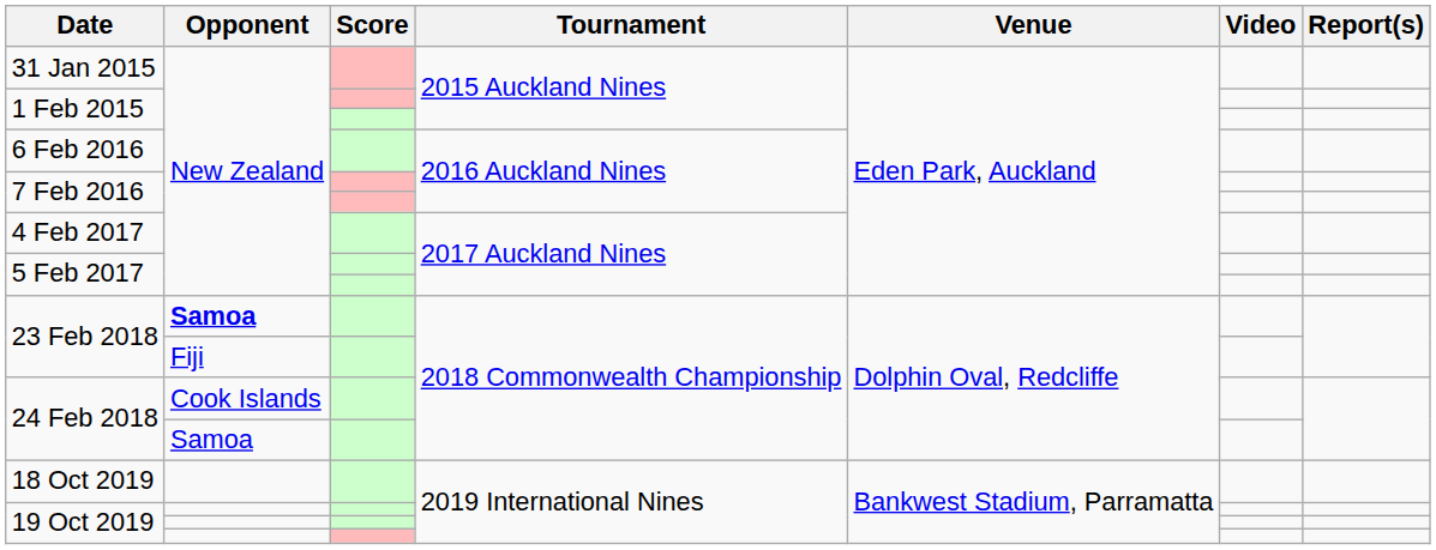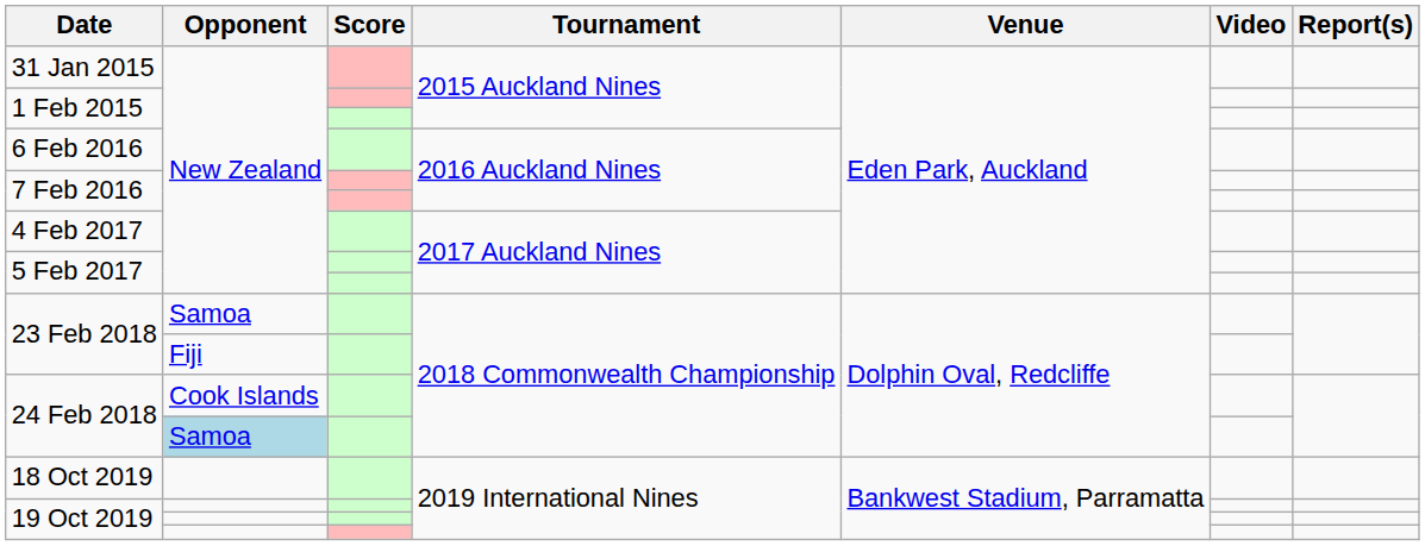23 Feb 2018 / Samoa | Opponent: bold -> normal
24 Feb 2018 / Samoa | Opponent: no background -> lightblue background
